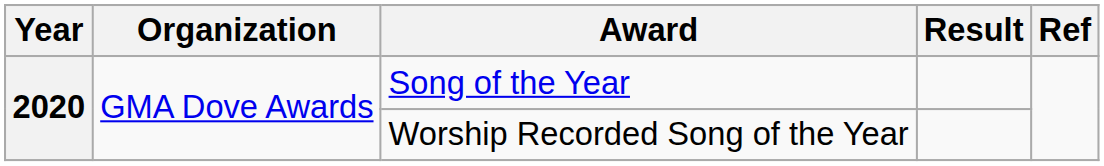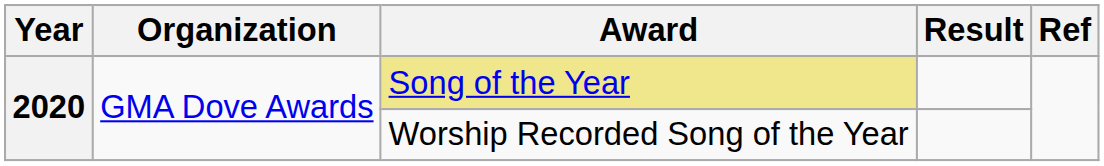Song of the Year | Award: no background -> khaki background
